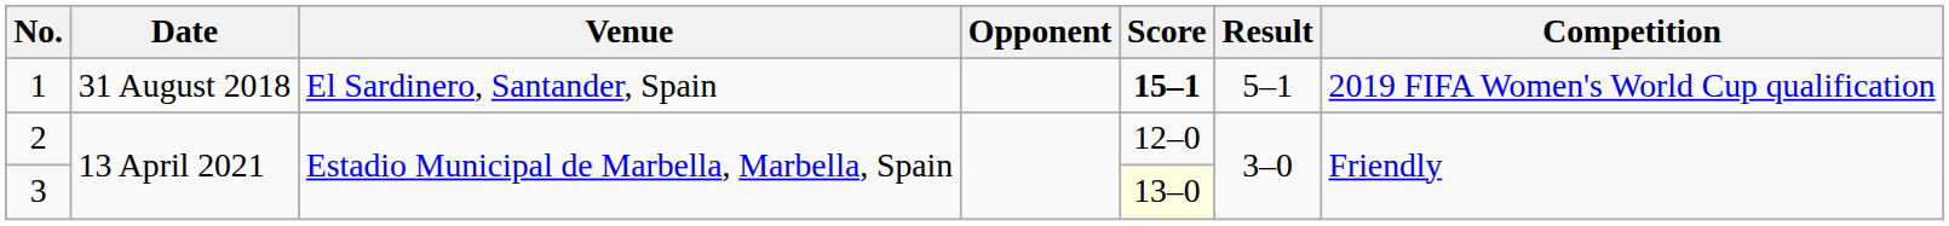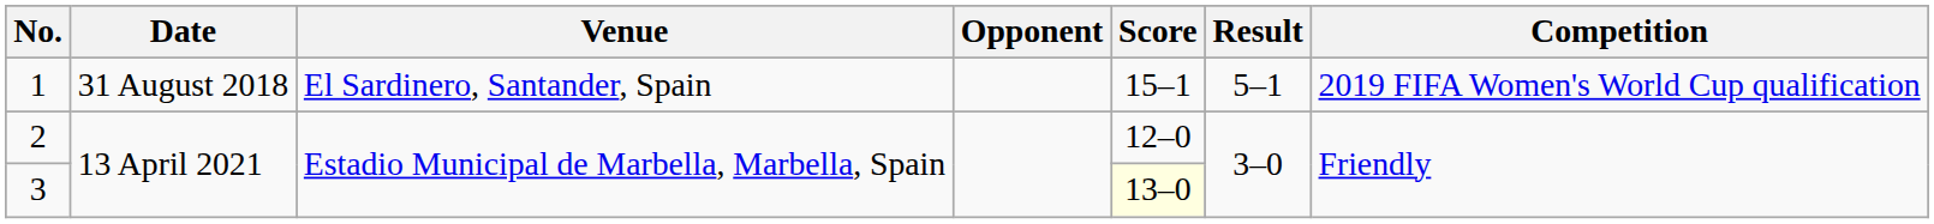1 | Score: bold -> normal
